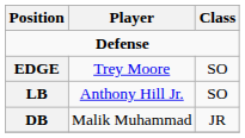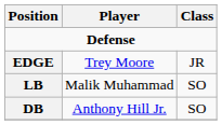EDGE | Class: SO -> JR
LB | Player: Anthony Hill Jr. -> Malik Muhammad
DB | Player: Malik Muhammad -> Anthony Hill Jr.
DB | Class: JR -> SO
